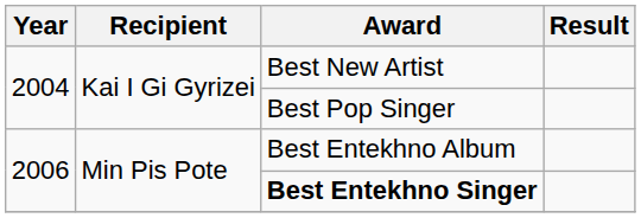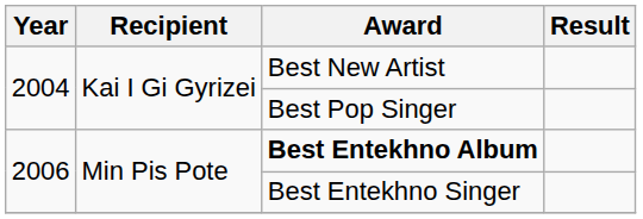Best Entekhno Album | Award: normal -> bold
Best Entekhno Singer | Award: bold -> normal
